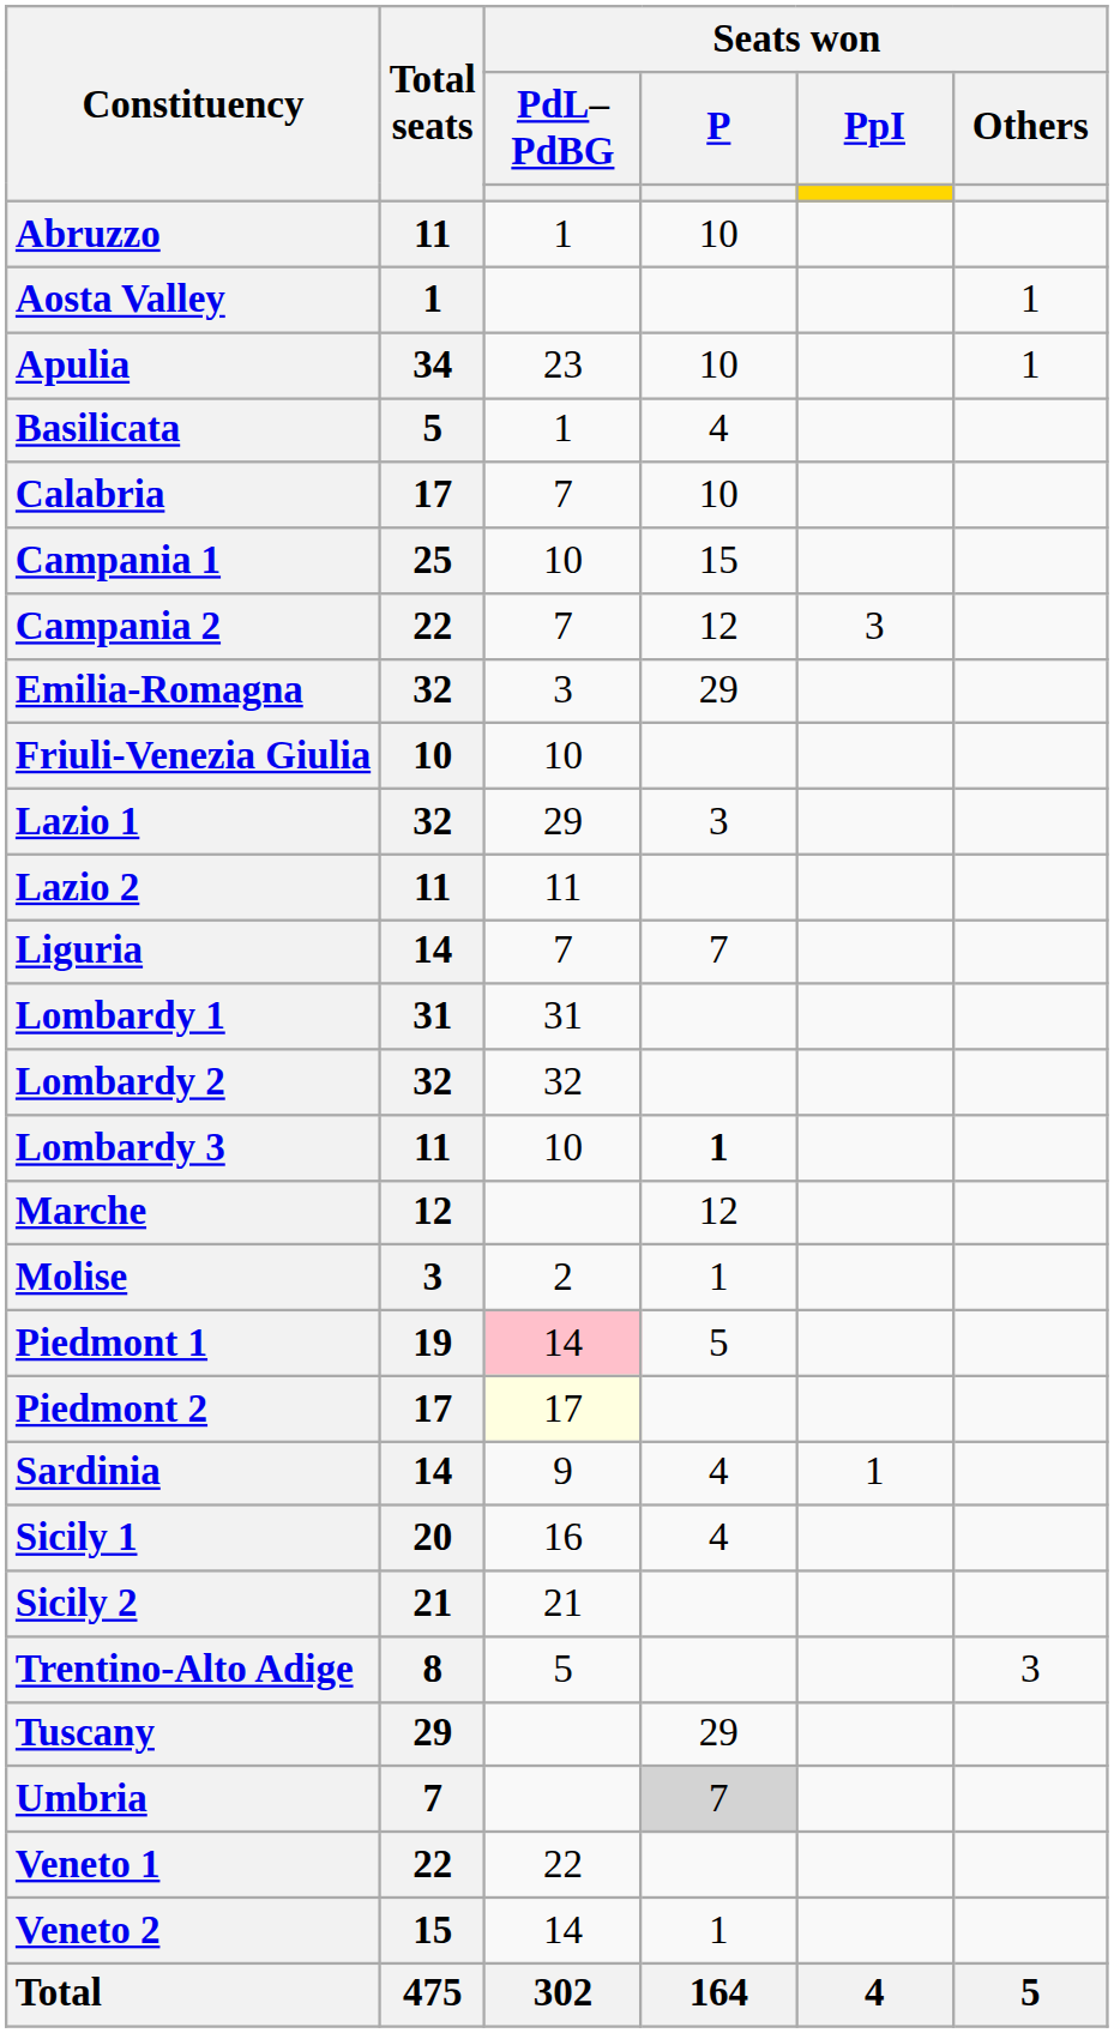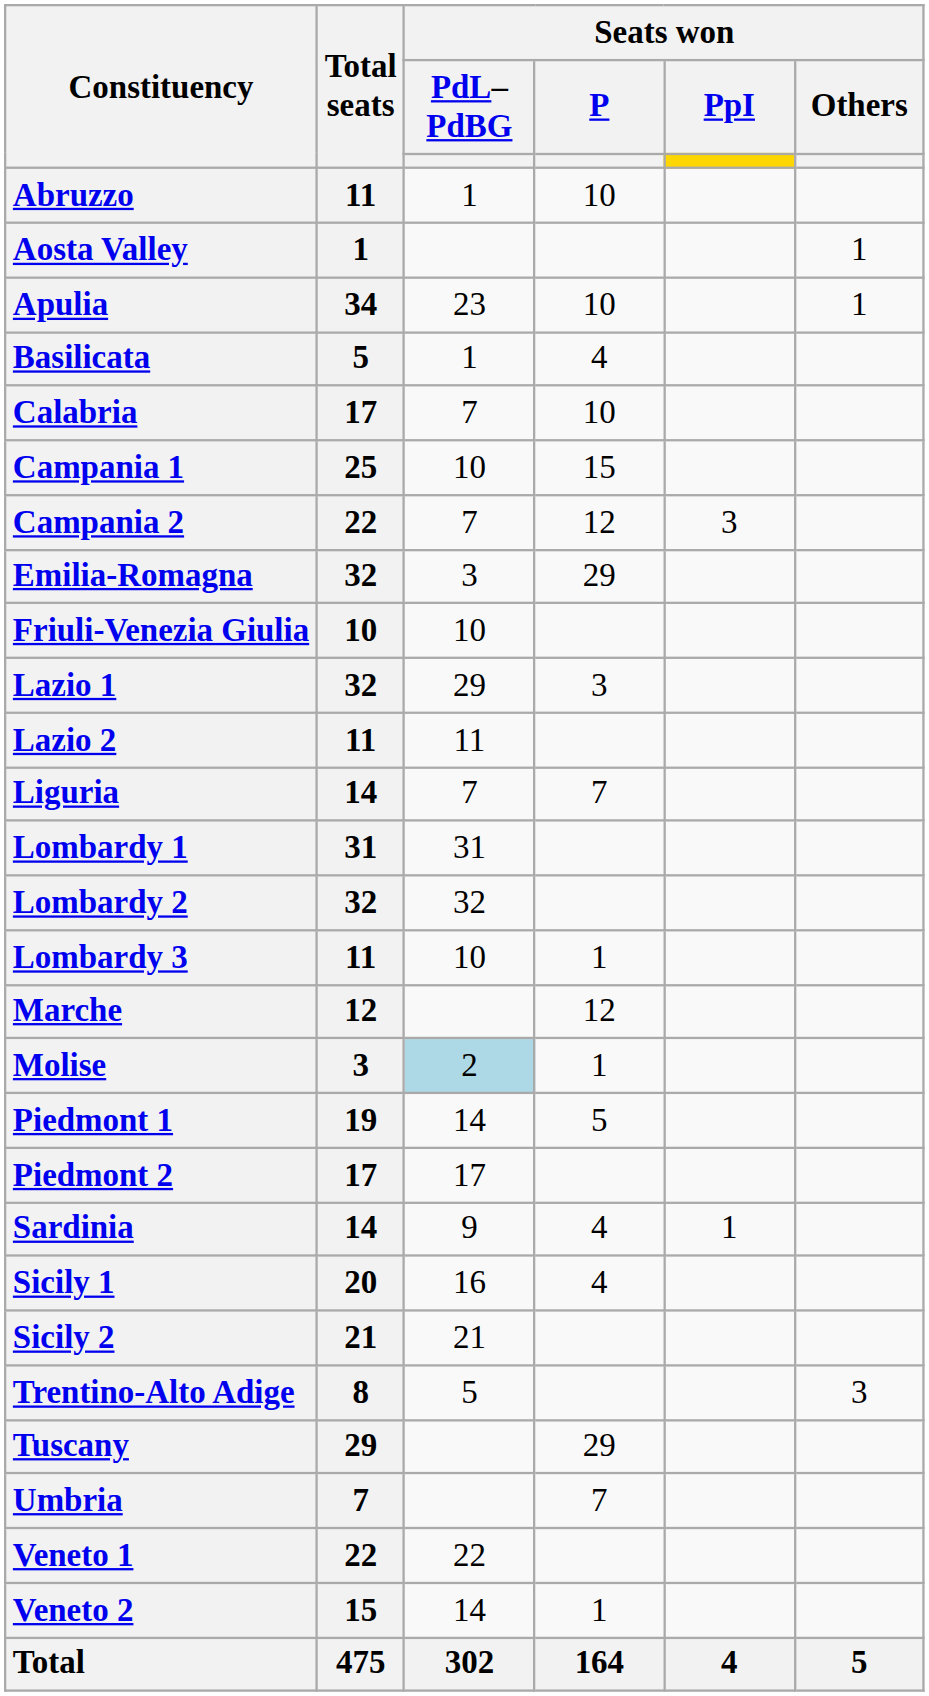Lombardy 3 | Seats won / P: bold -> normal
Molise | Seats won / PdL–PdBG: no background -> lightblue background
Piedmont 1 | Seats won / PdL–PdBG: pink background -> no background
Piedmont 2 | Seats won / PdL–PdBG: lightyellow background -> no background
Umbria | Seats won / P: lightgrey background -> no background
